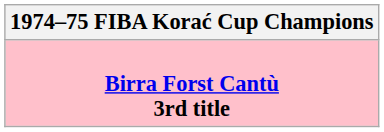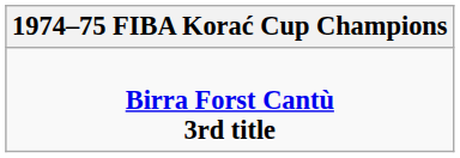row 2 | column 1: pink background -> no background
